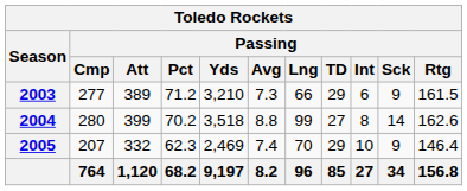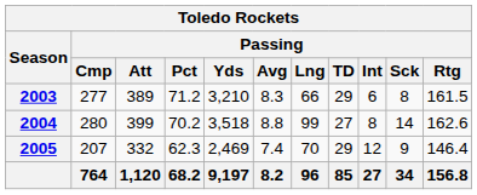2003 | Passing / Avg: 7.3 -> 8.3
2003 | Passing / Sck: 9 -> 8
2005 | Passing / Int: 10 -> 12
